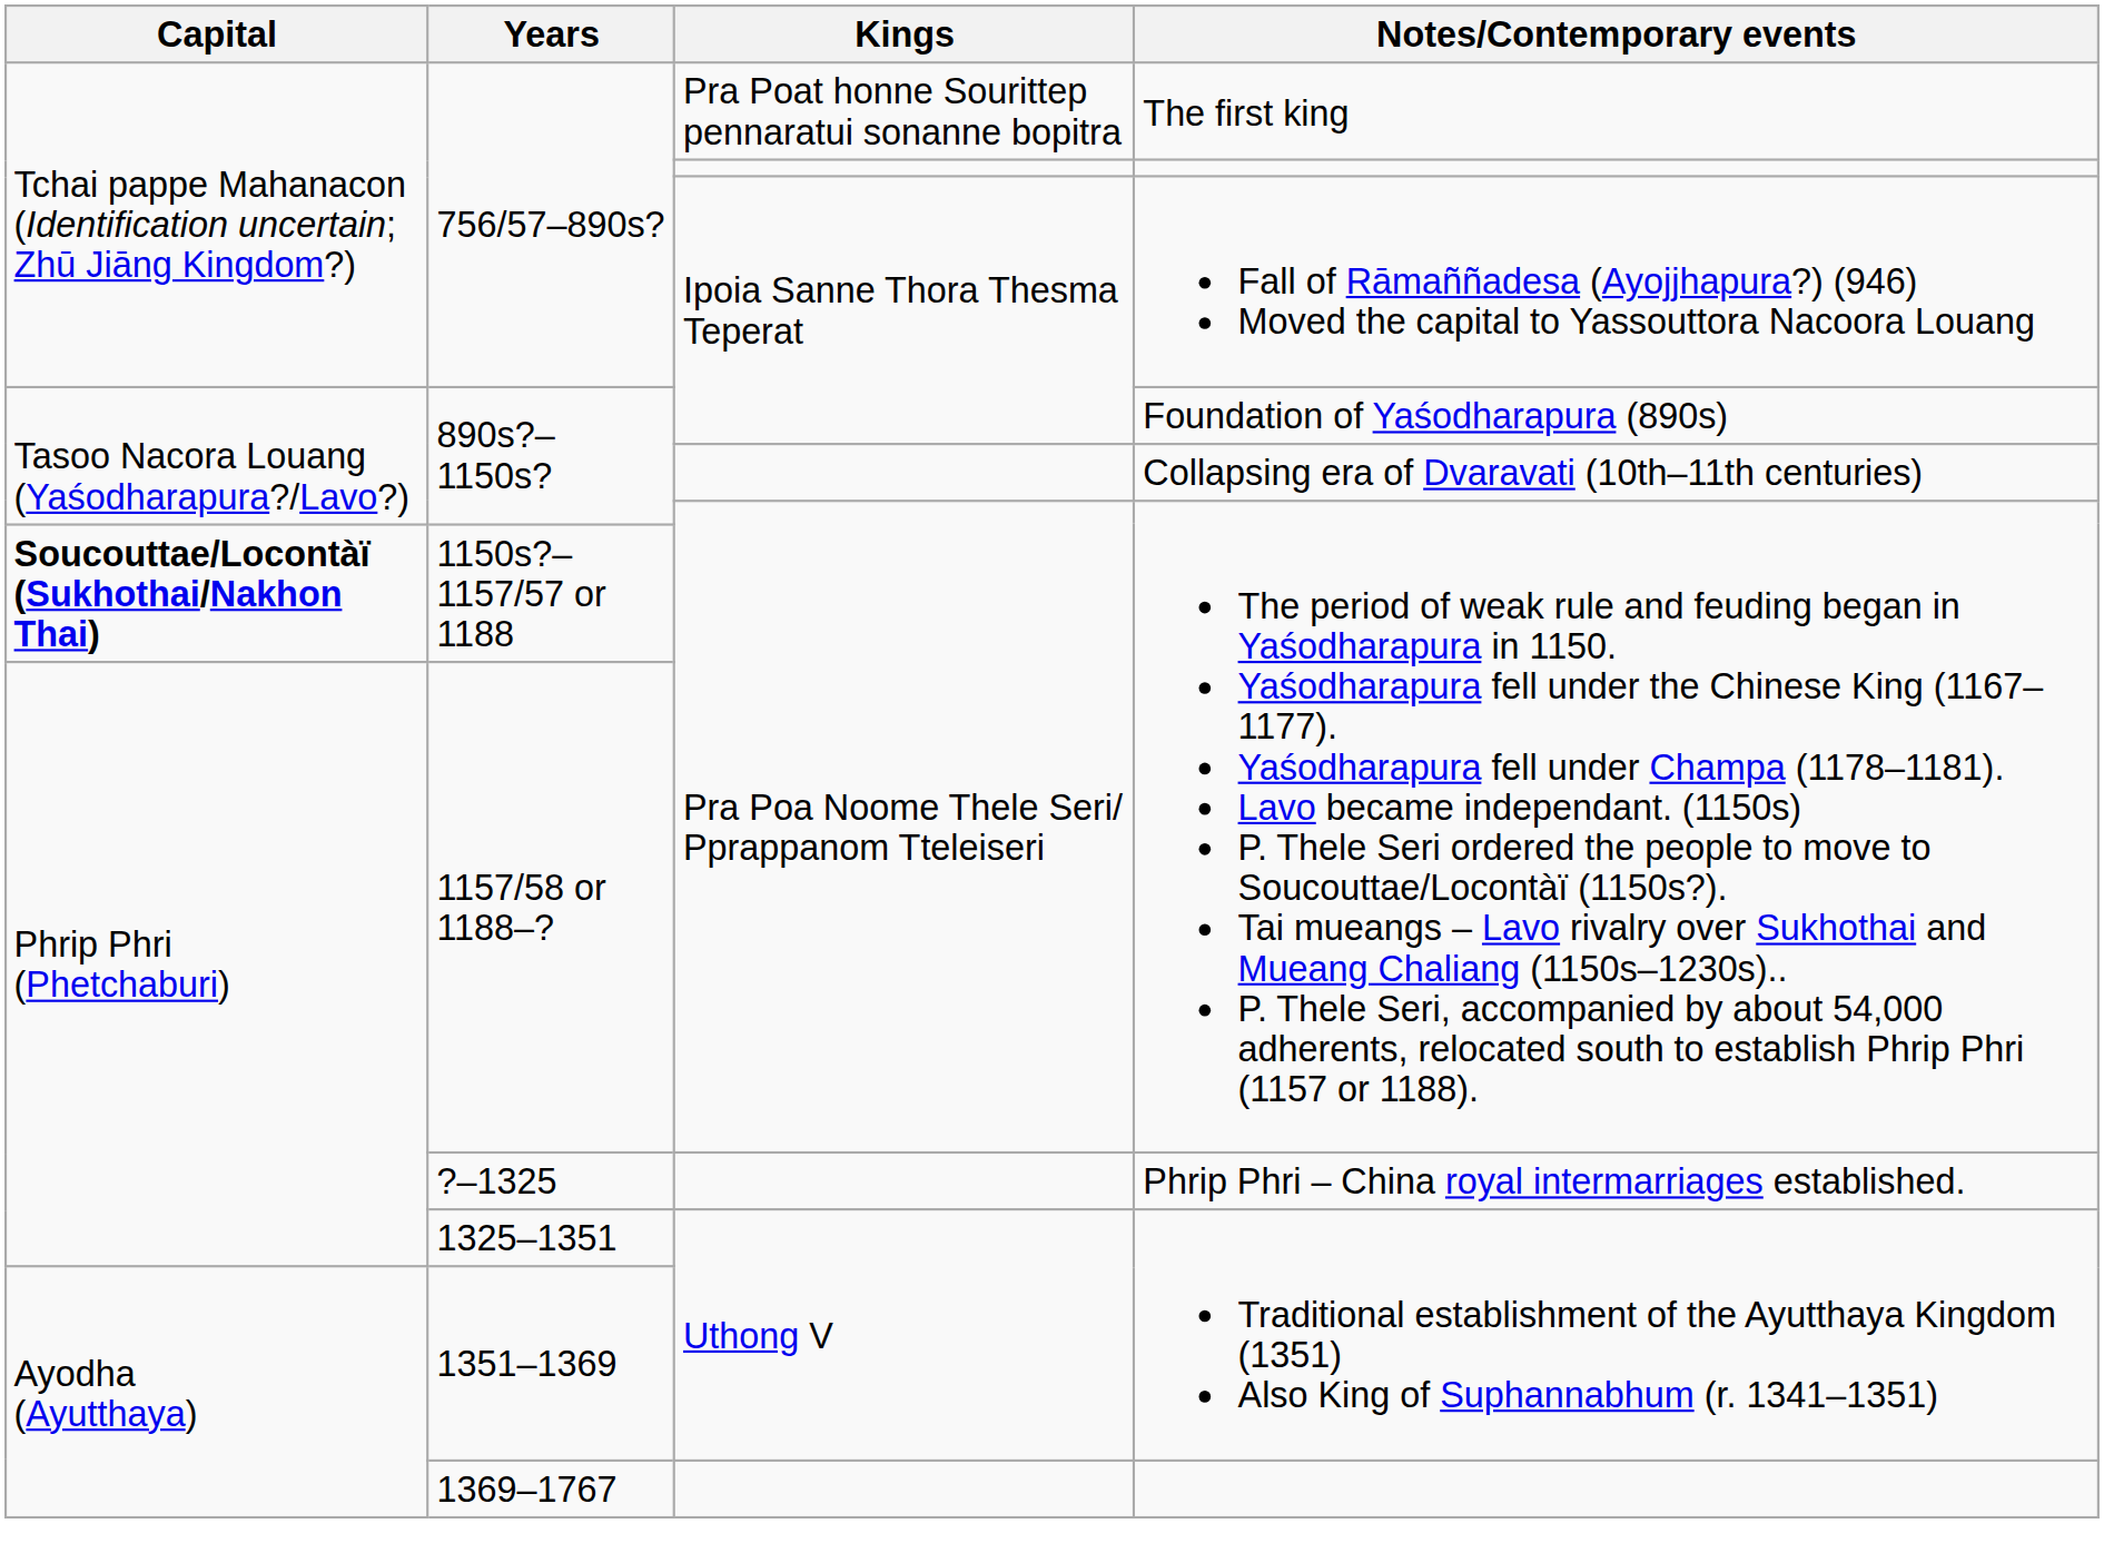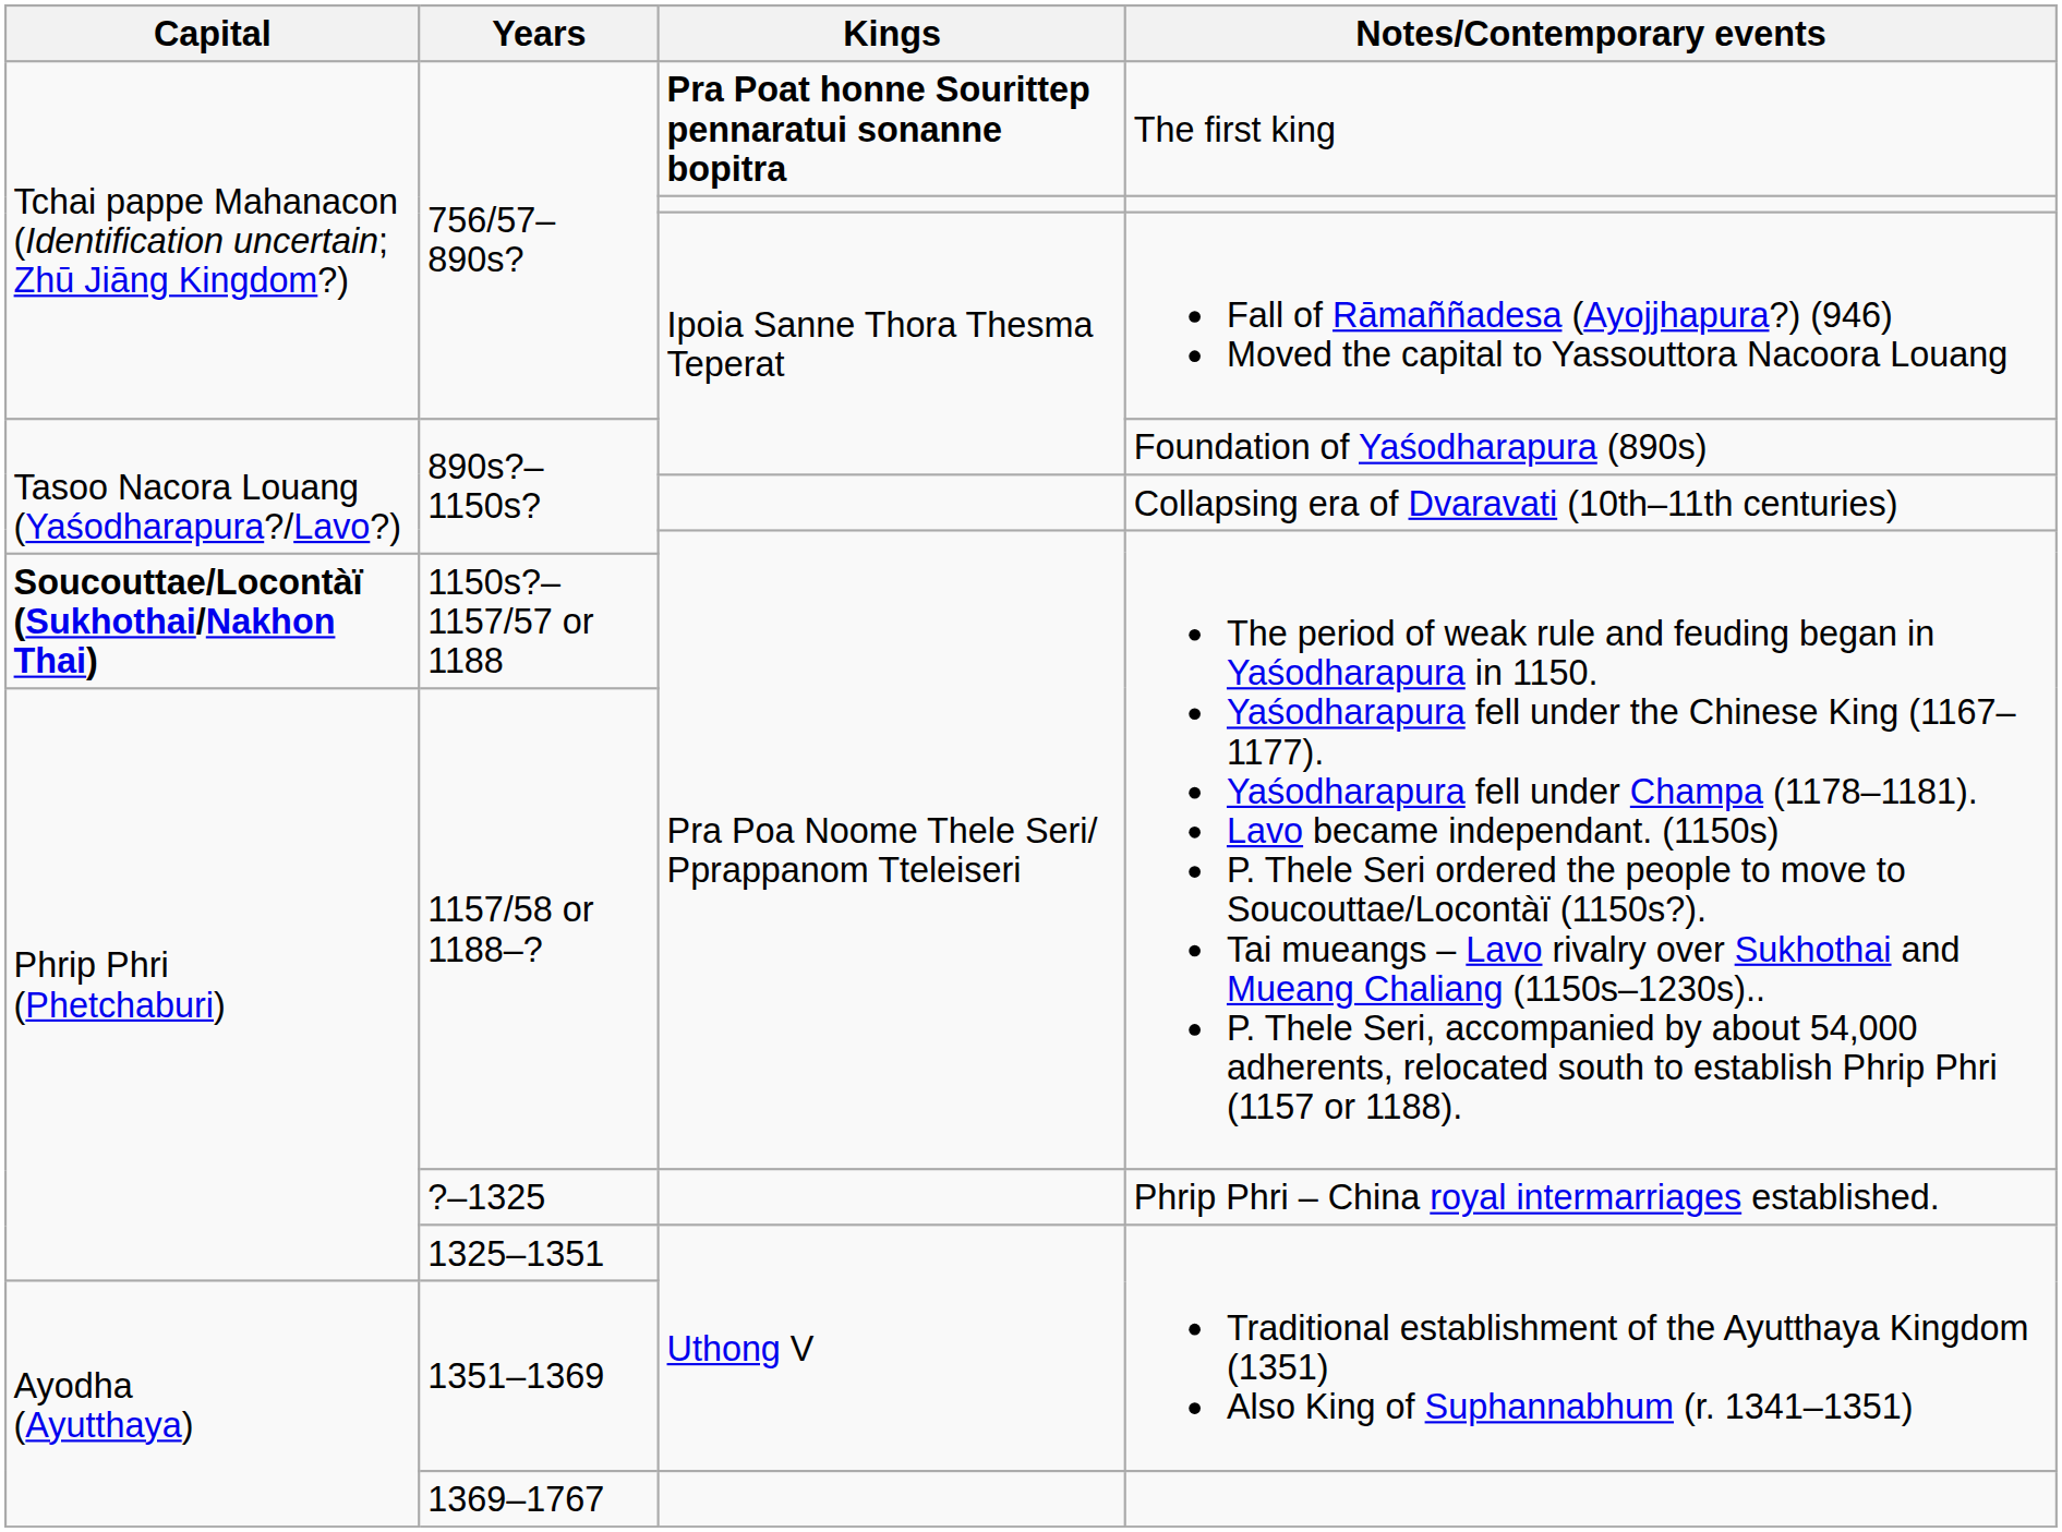756/57–890s? / The first king | Kings: normal -> bold
